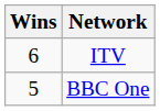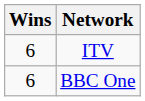BBC One | Wins: 5 -> 6
